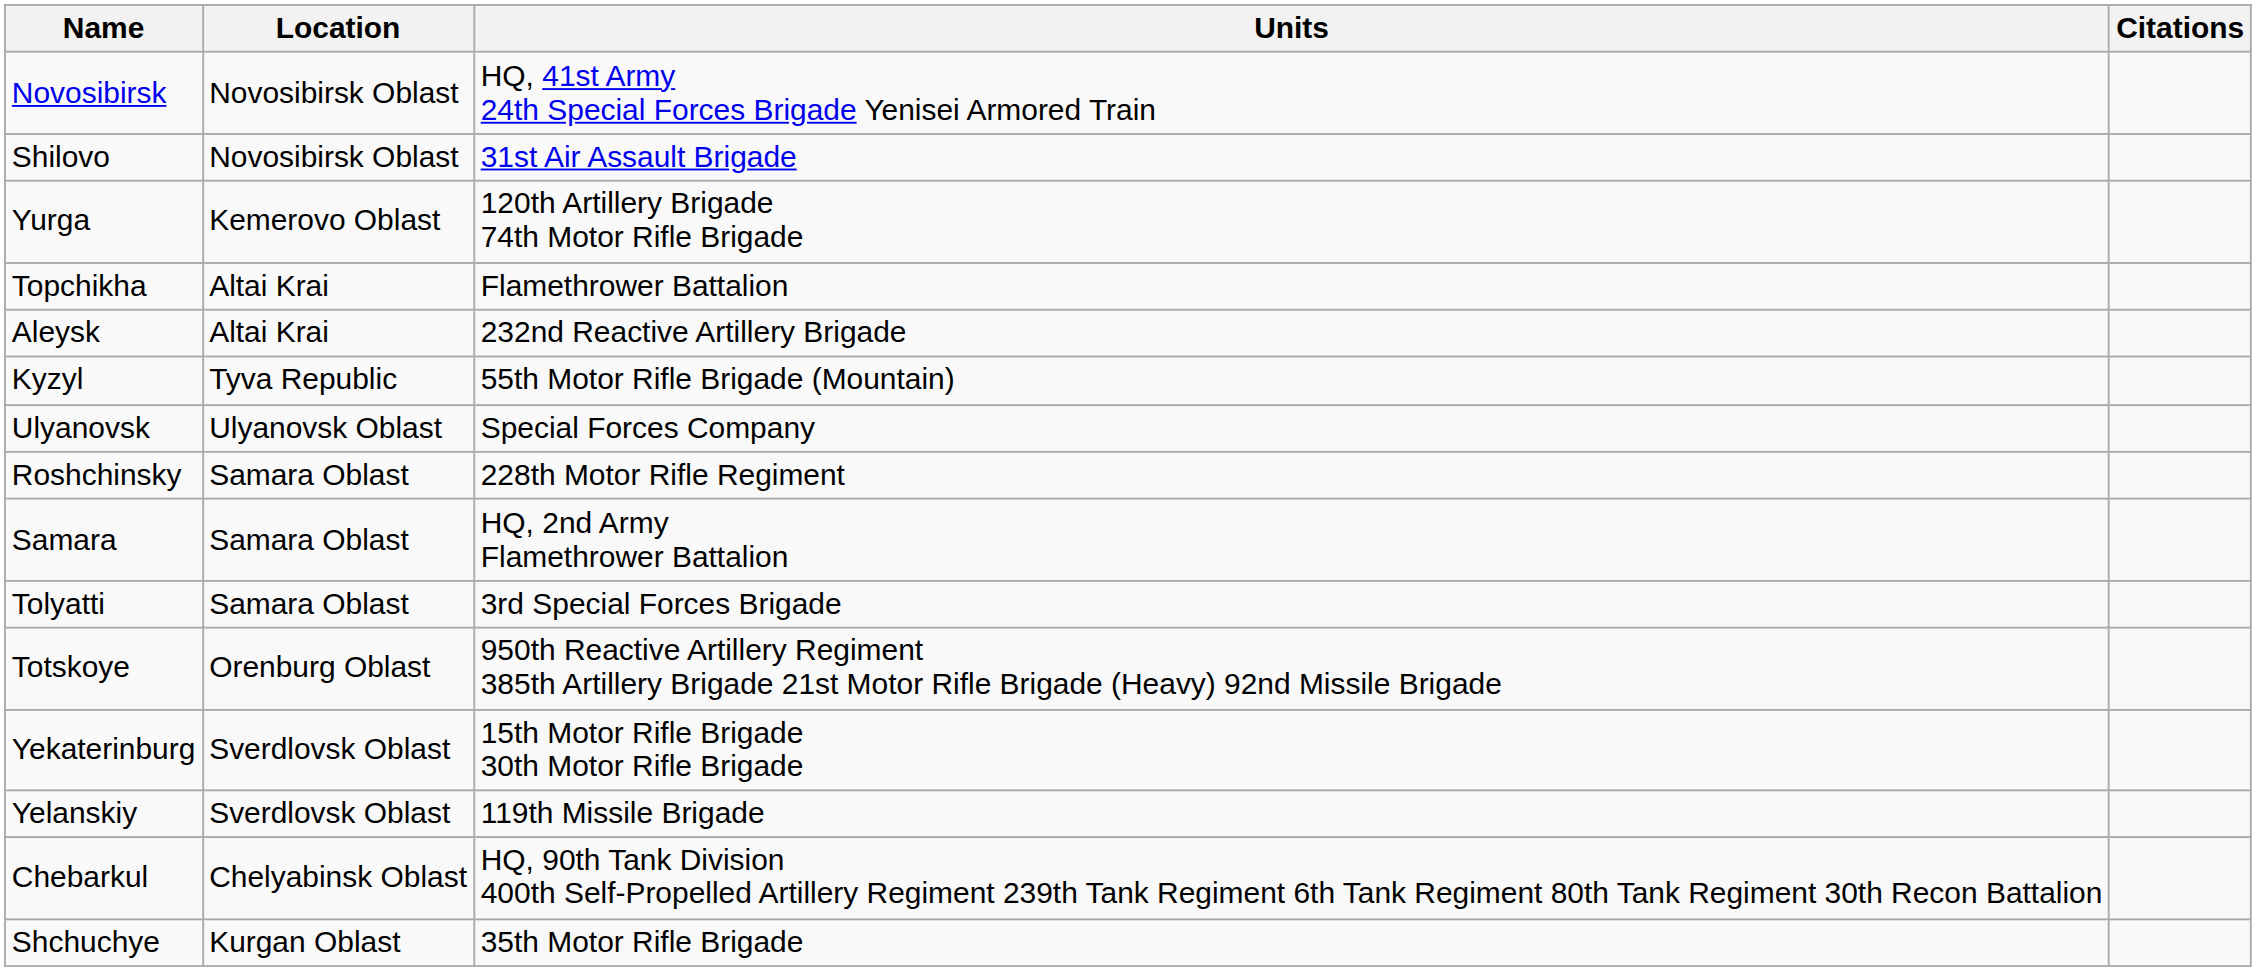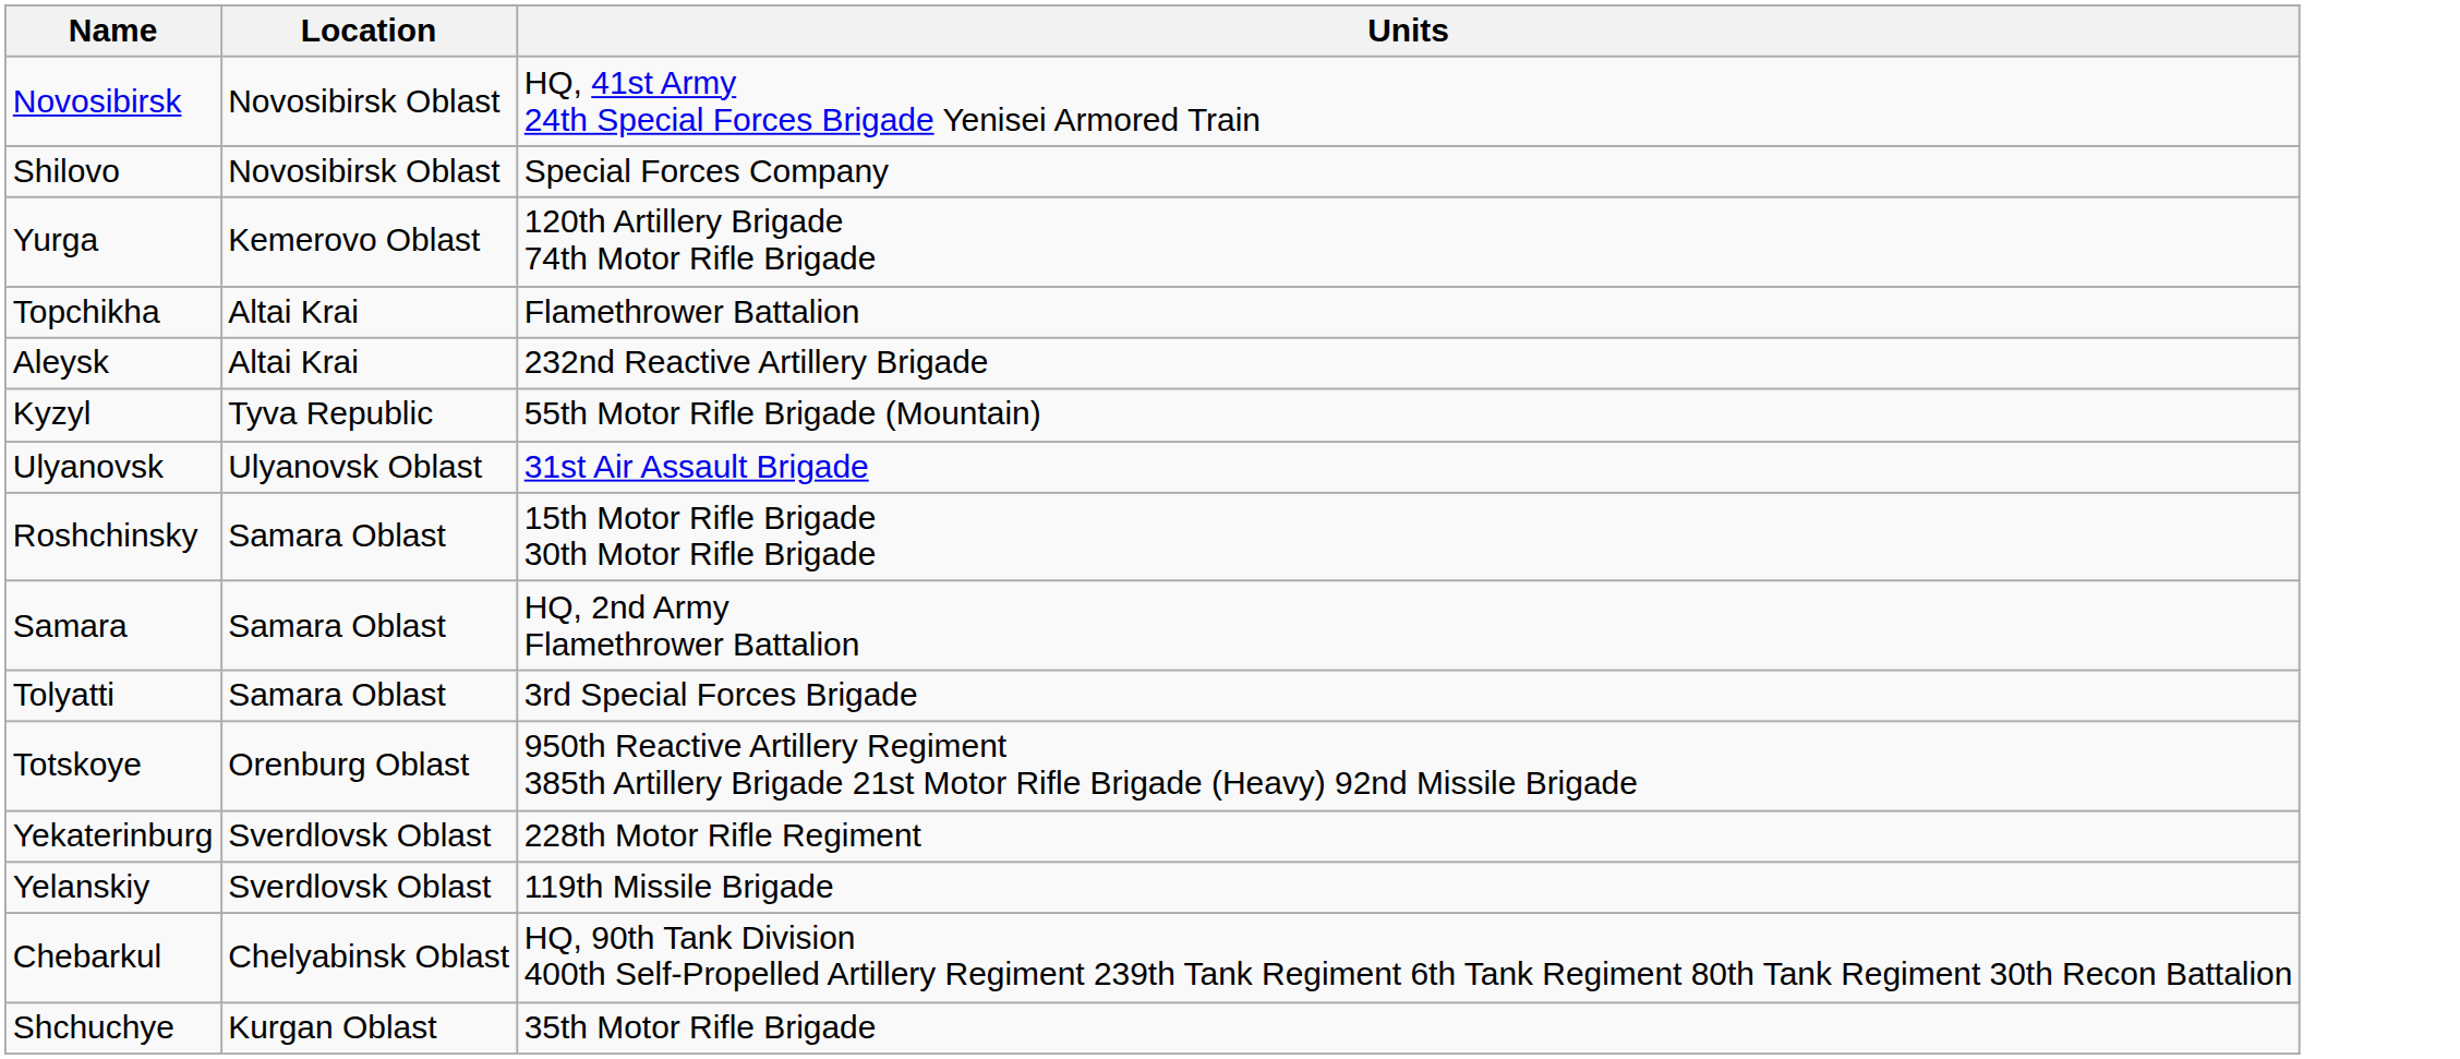- column: Citations
Shilovo | Units: 31st Air Assault Brigade -> Special Forces Company
Ulyanovsk | Units: Special Forces Company -> 31st Air Assault Brigade
Roshchinsky | Units: 228th Motor Rifle Regiment -> 15th Motor Rifle Brigade 30th Motor Rifle Brigade
Yekaterinburg | Units: 15th Motor Rifle Brigade 30th Motor Rifle Brigade -> 228th Motor Rifle Regiment
